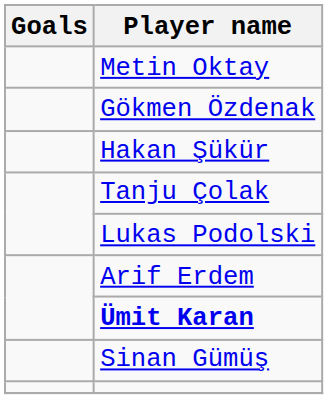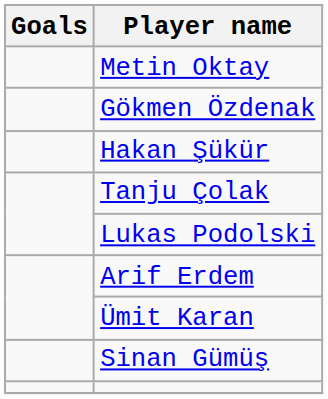row 8 | Player name: bold -> normal
